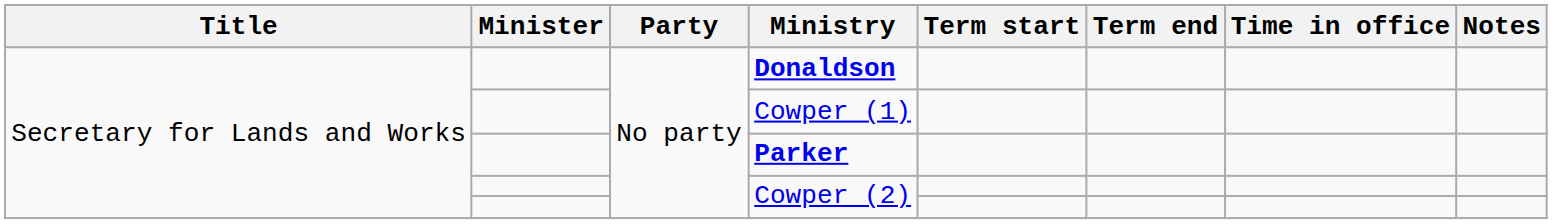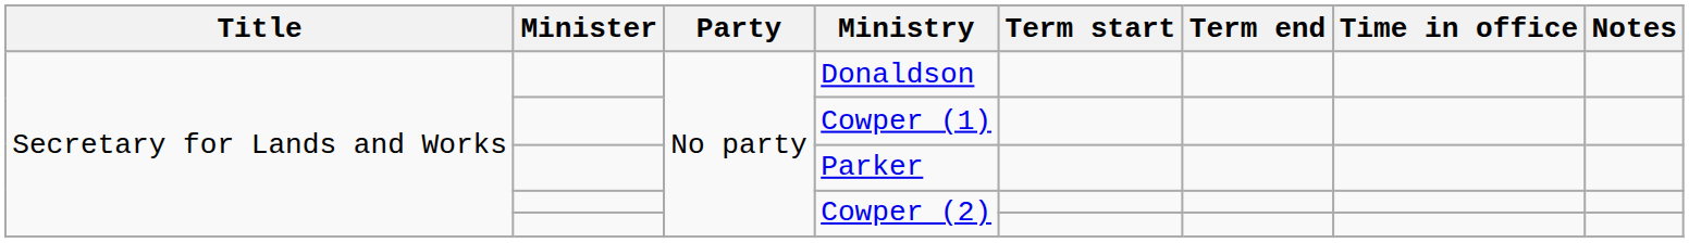Donaldson | Ministry: bold -> normal
Parker | Ministry: bold -> normal
